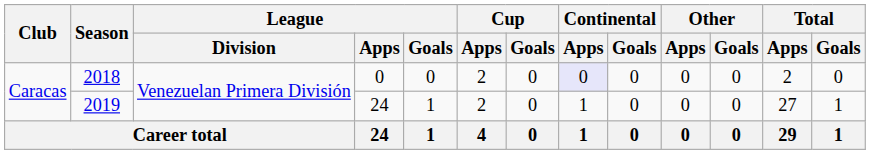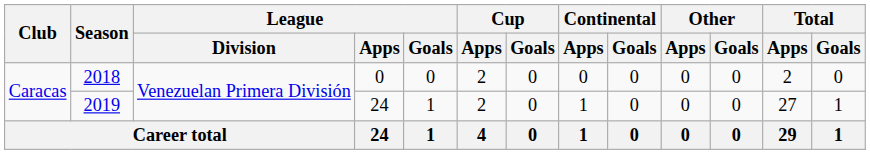2018 | Continental / Apps: lavender background -> no background
